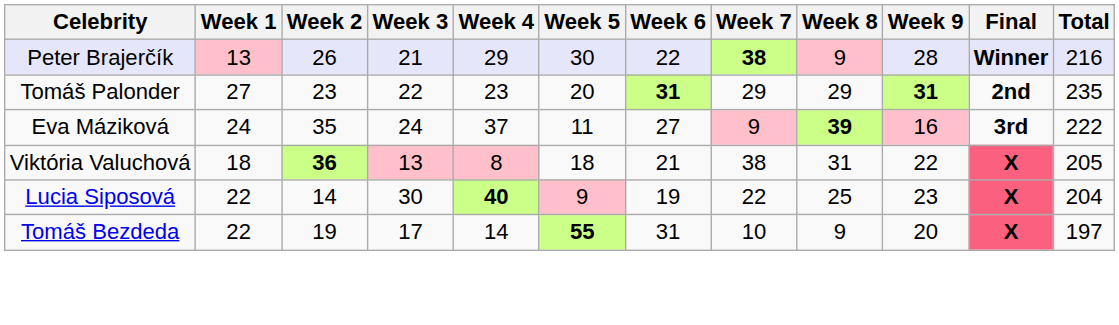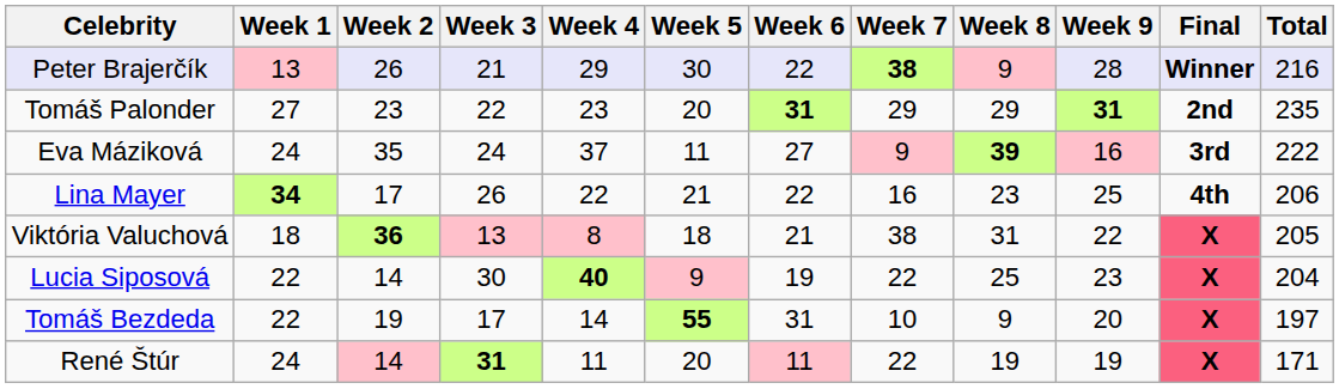+ row: Lina Mayer | 34 | 17 | 26 | 22 | 21 | 22 | 16 | 23 | 25 | 4th | 206
+ row: René Štúr | 24 | 14 | 31 | 11 | 20 | 11 | 22 | 19 | 19 | X | 171
